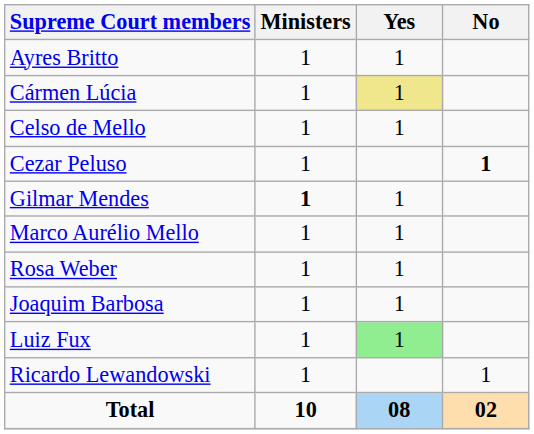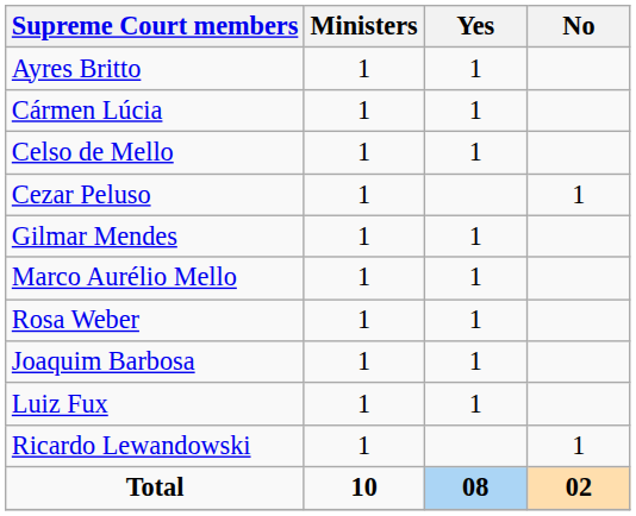Cármen Lúcia | Yes: khaki background -> no background
Cezar Peluso | No: bold -> normal
Gilmar Mendes | Ministers: bold -> normal
Luiz Fux | Yes: lightgreen background -> no background
